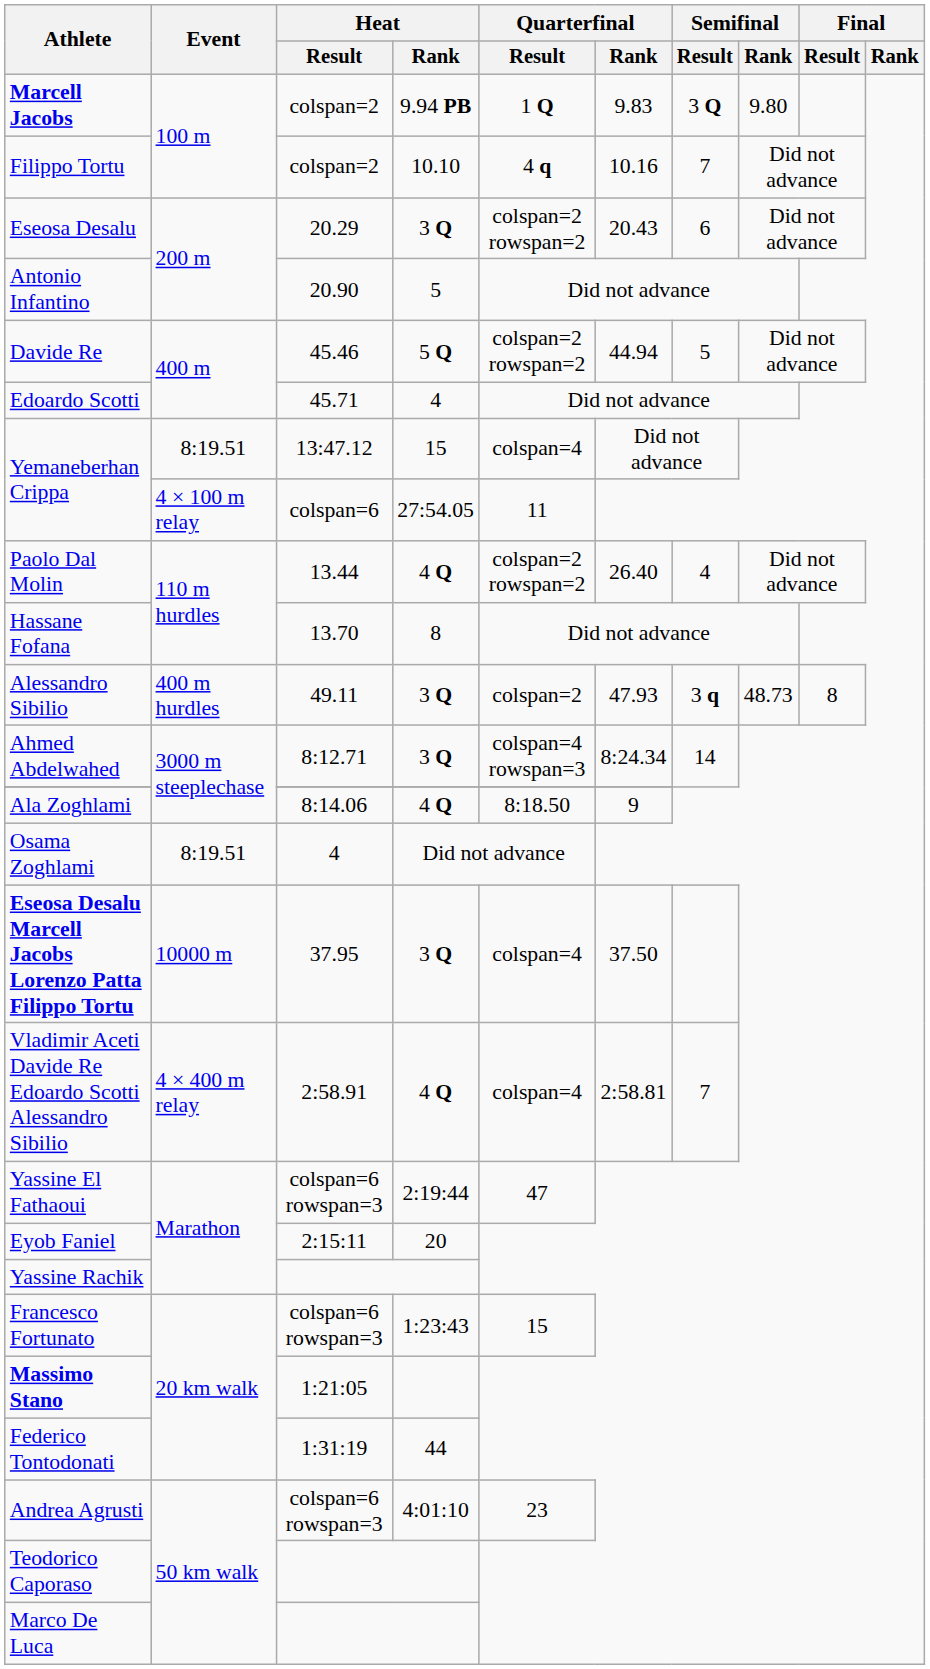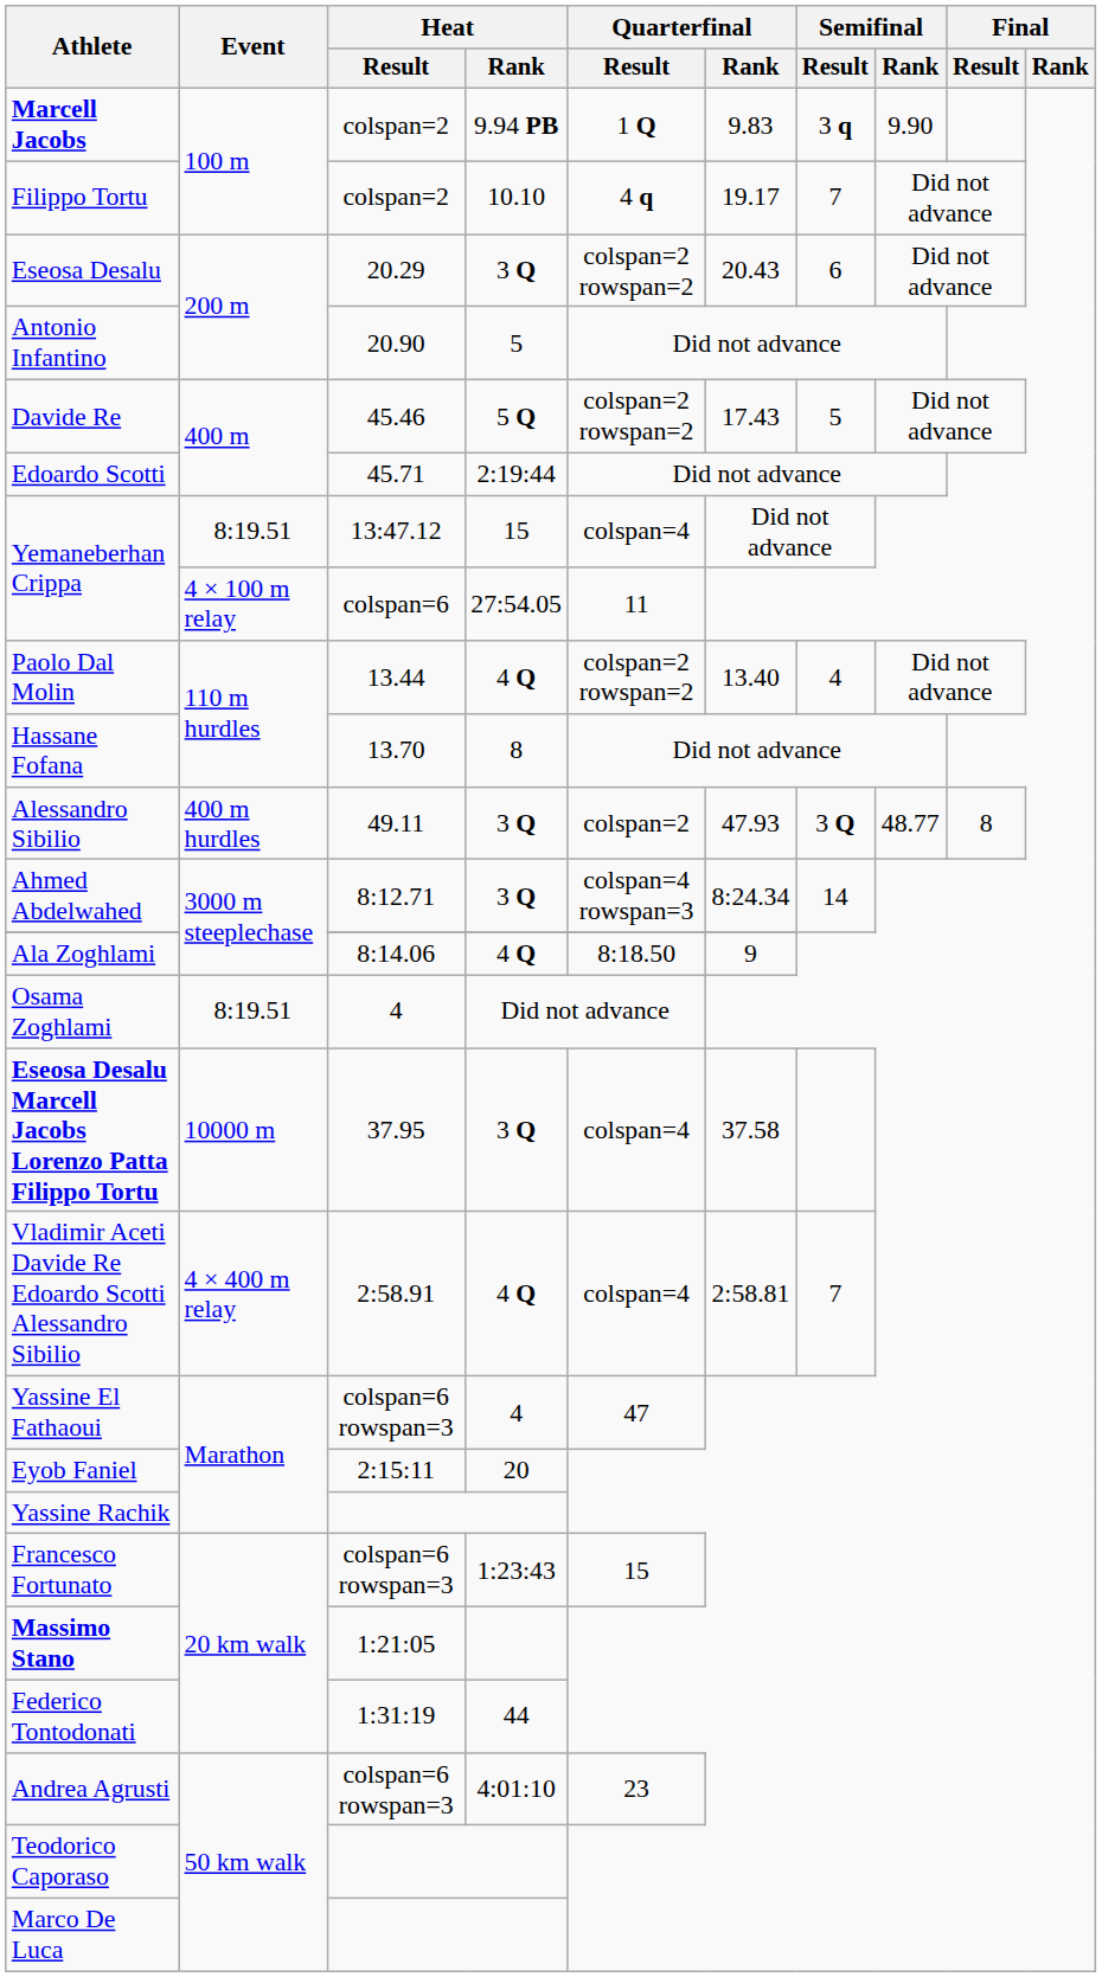Marcell Jacobs | Semifinal / Result: 3 Q -> 3 q
Marcell Jacobs | Semifinal / Rank: 9.80 -> 9.90
Filippo Tortu | Quarterfinal / Rank: 10.16 -> 19.17
Davide Re | Quarterfinal / Rank: 44.94 -> 17.43
Edoardo Scotti | Heat / Rank: 4 -> 2:19:44
Paolo Dal Molin | Quarterfinal / Rank: 26.40 -> 13.40
Alessandro Sibilio | Semifinal / Result: 3 q -> 3 Q
Alessandro Sibilio | Semifinal / Rank: 48.73 -> 48.77
Eseosa Desalu Marcell Jacobs Lorenzo Patta Filippo Tortu | Quarterfinal / Rank: 37.50 -> 37.58
Yassine El Fathaoui | Heat / Rank: 2:19:44 -> 4
